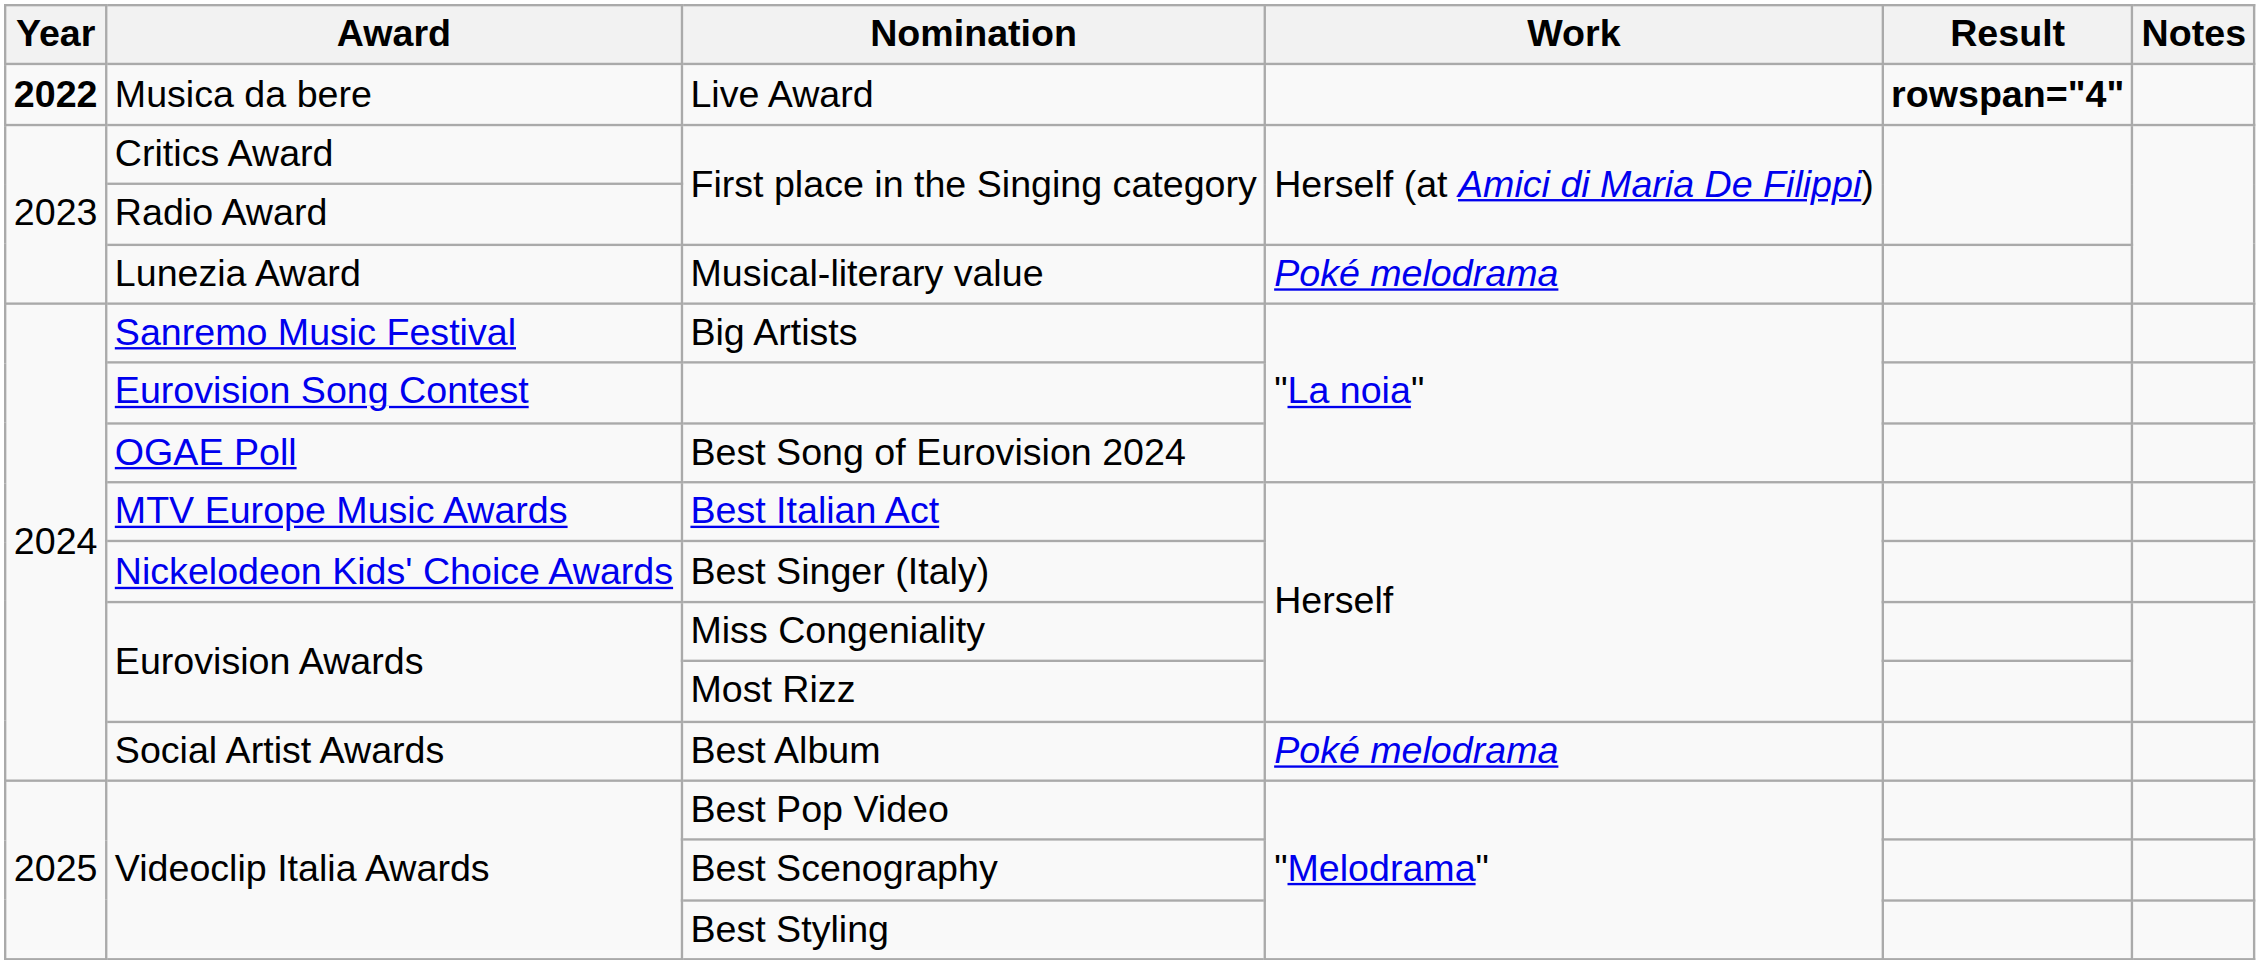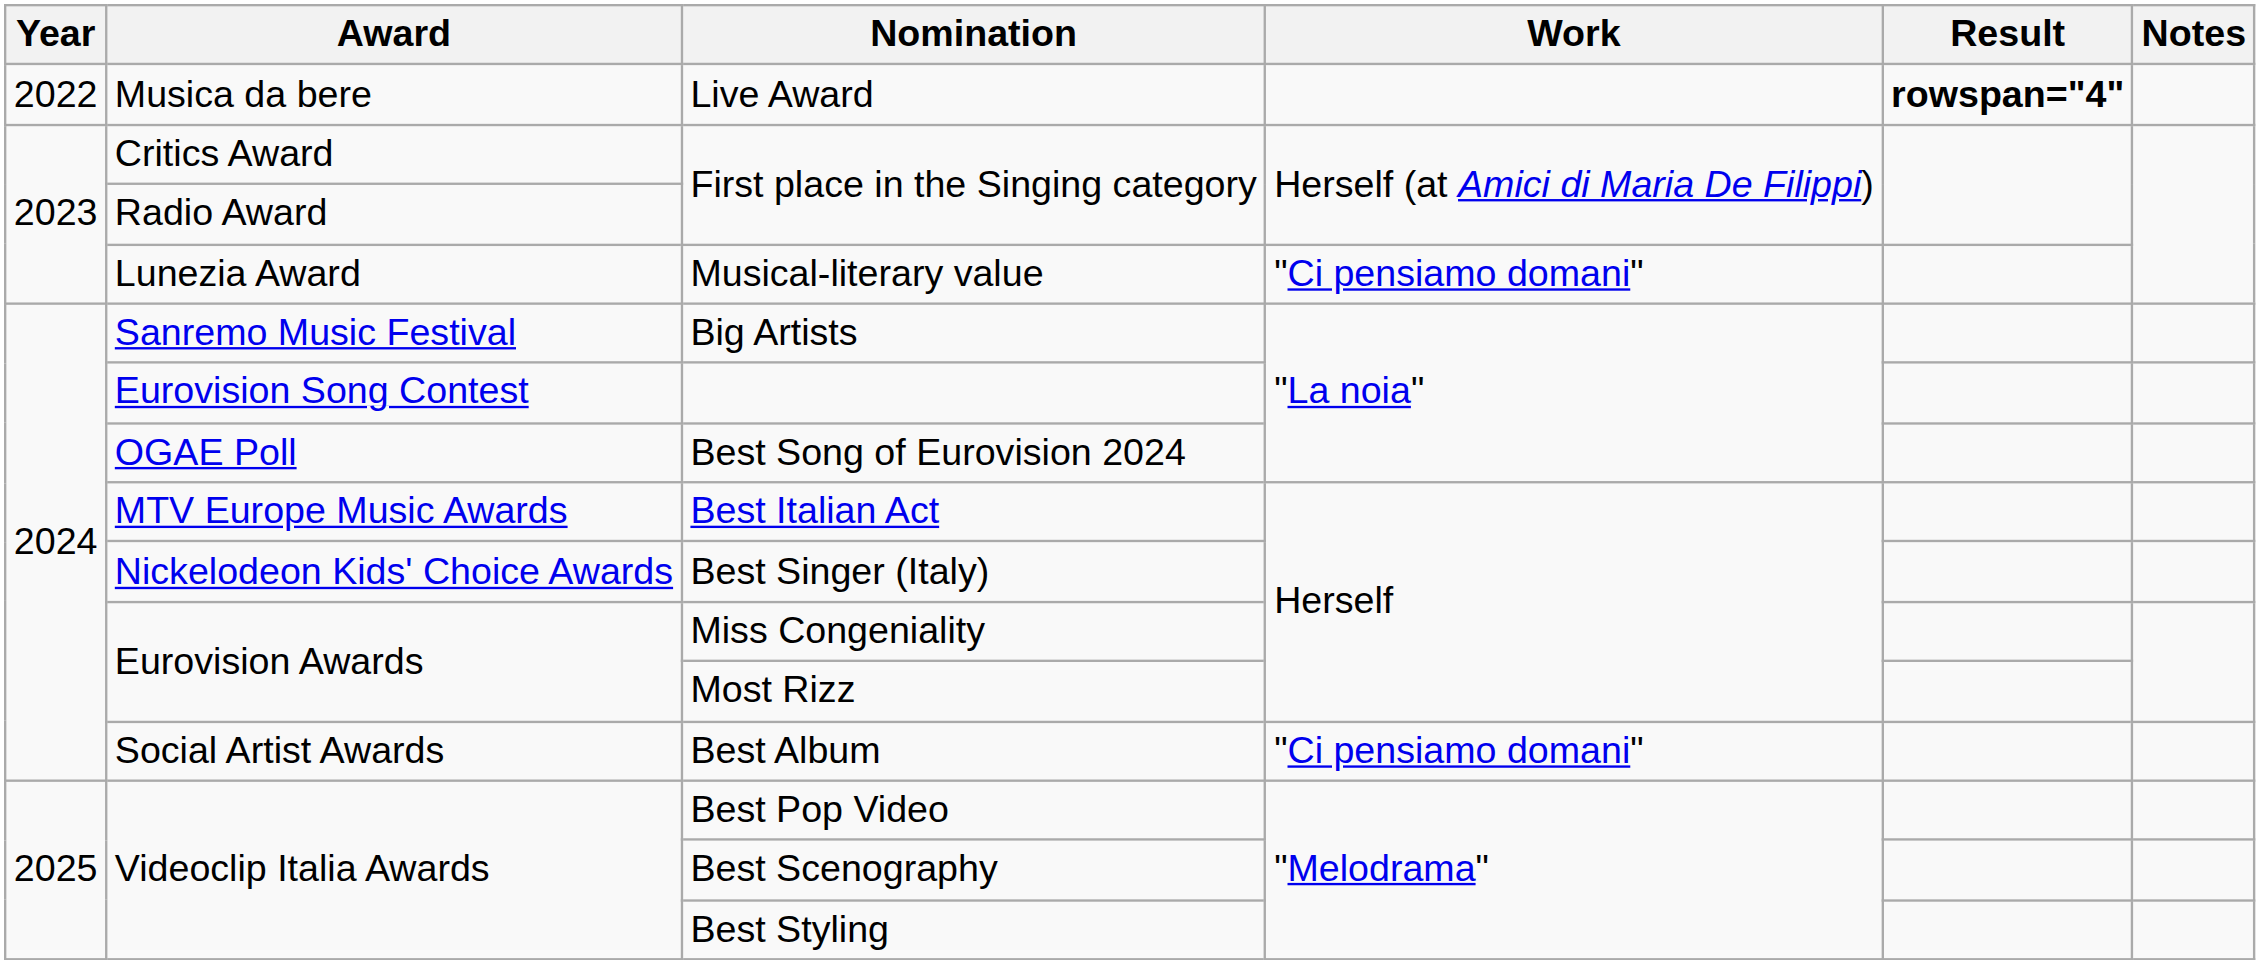Live Award | Year: bold -> normal
Musical-literary value | Work: Poké melodrama -> "Ci pensiamo domani"
Best Album | Work: Poké melodrama -> "Ci pensiamo domani"
